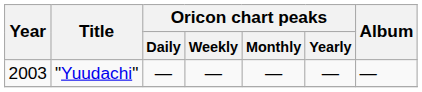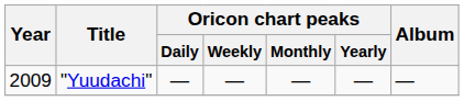"Yuudachi" | Year: 2003 -> 2009
